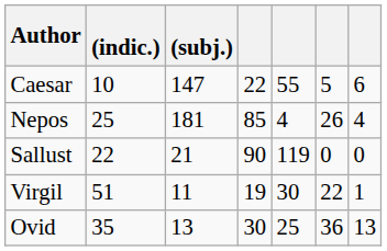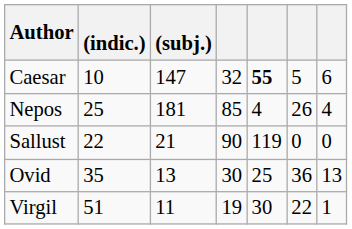Caesar | column 4: 22 -> 32
Caesar | column 5: normal -> bold
rows swapped: Virgil <-> Ovid
